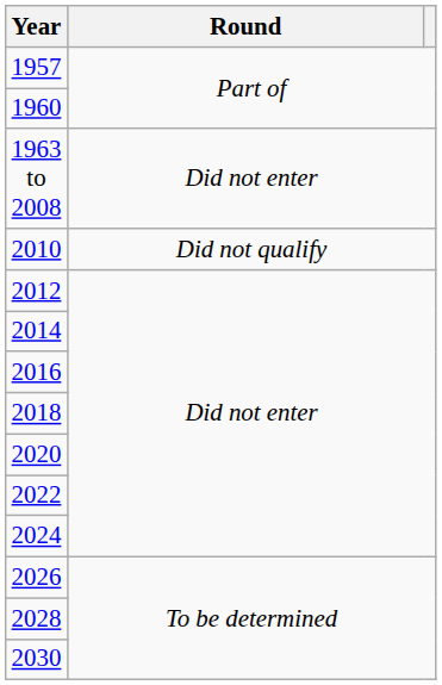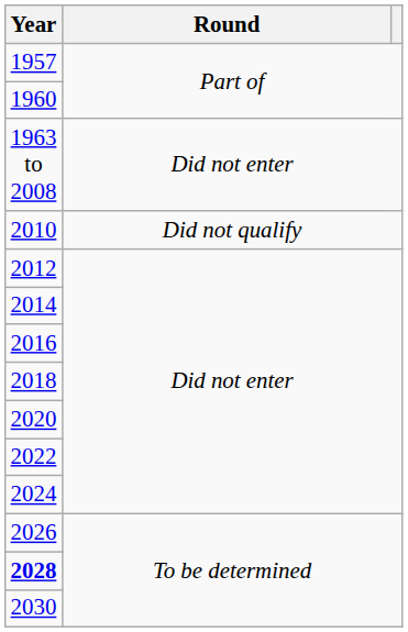2028 | Year: normal -> bold
